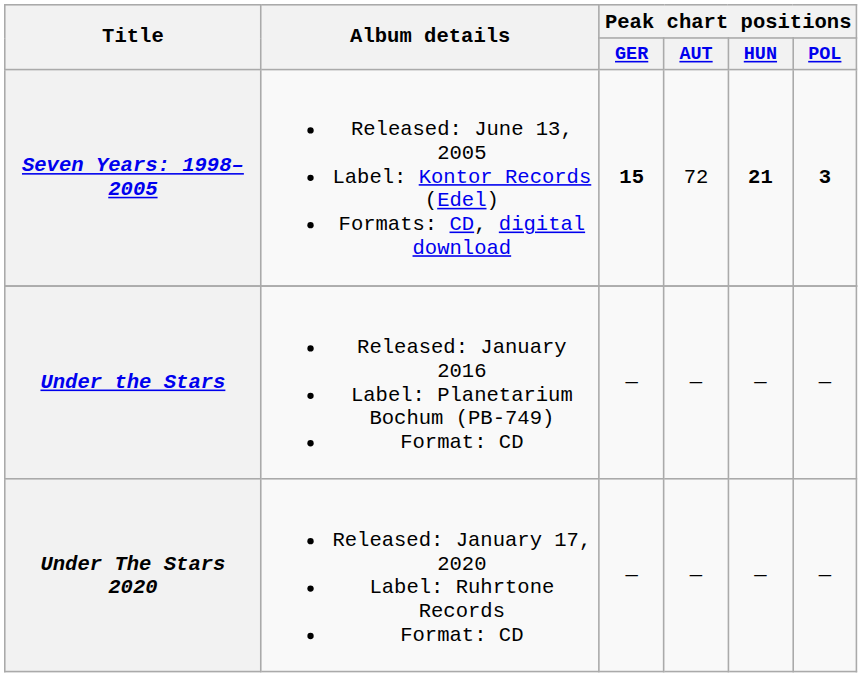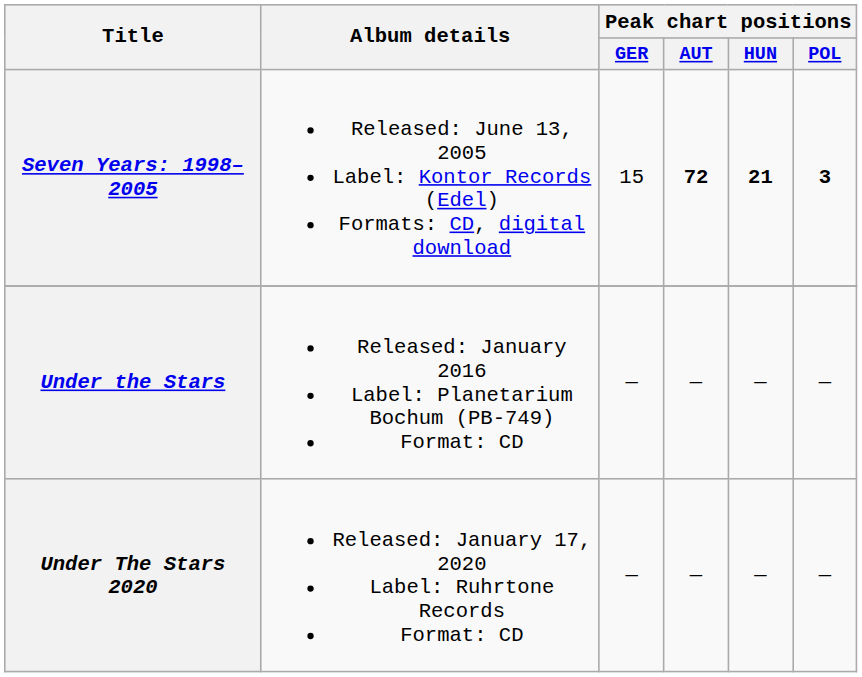Seven Years: 1998–2005 | Peak chart positions / GER: bold -> normal
Seven Years: 1998–2005 | Peak chart positions / AUT: normal -> bold
